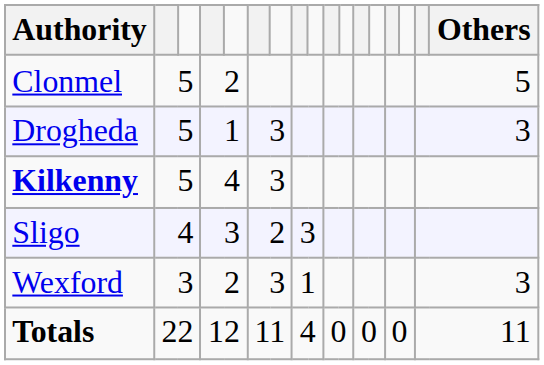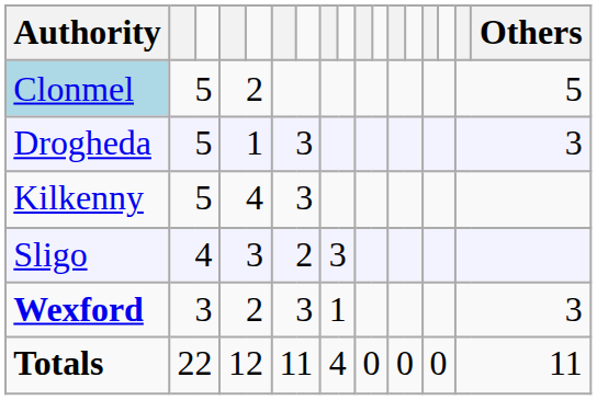Clonmel | Authority: no background -> lightblue background
Kilkenny | Authority: bold -> normal
Wexford | Authority: normal -> bold
